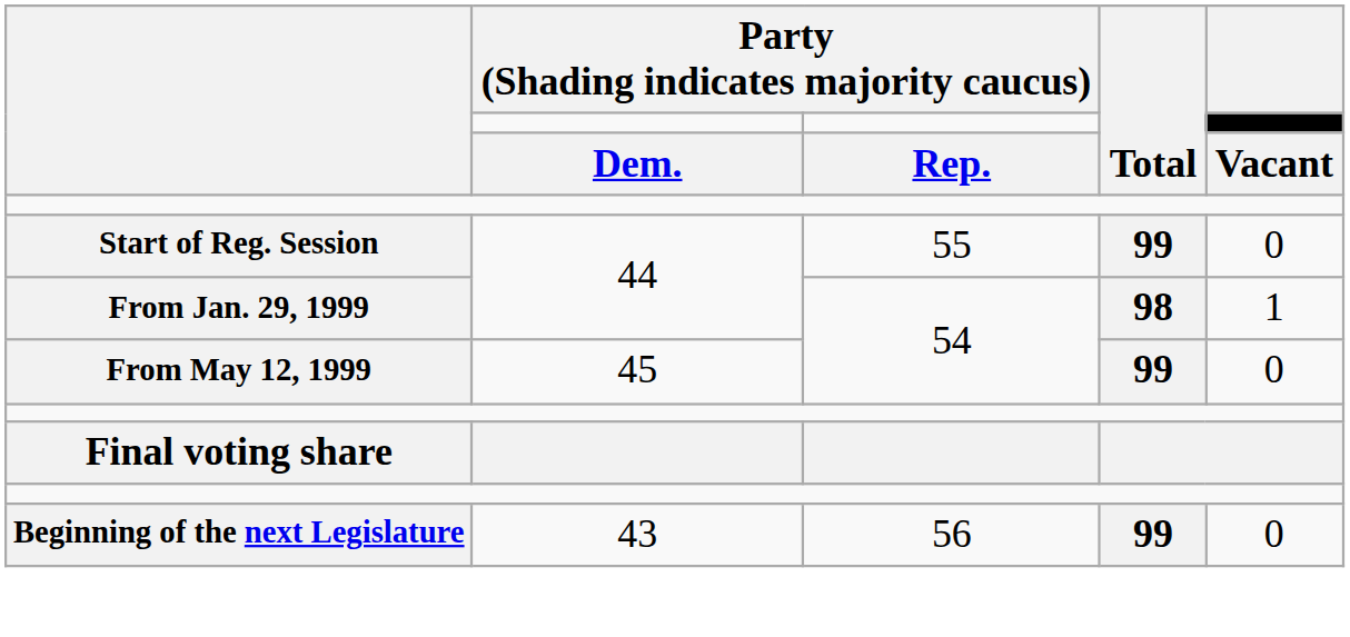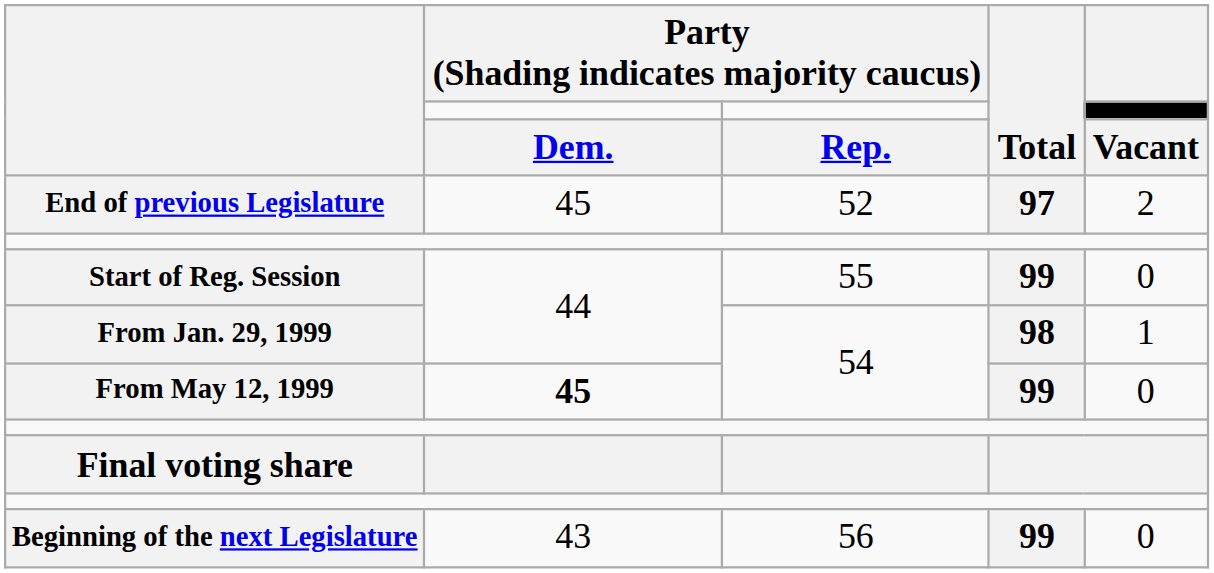+ row: End of previous Legislature | 45 | 52 | 97 | 2
From May 12, 1999 | column 2: normal -> bold
